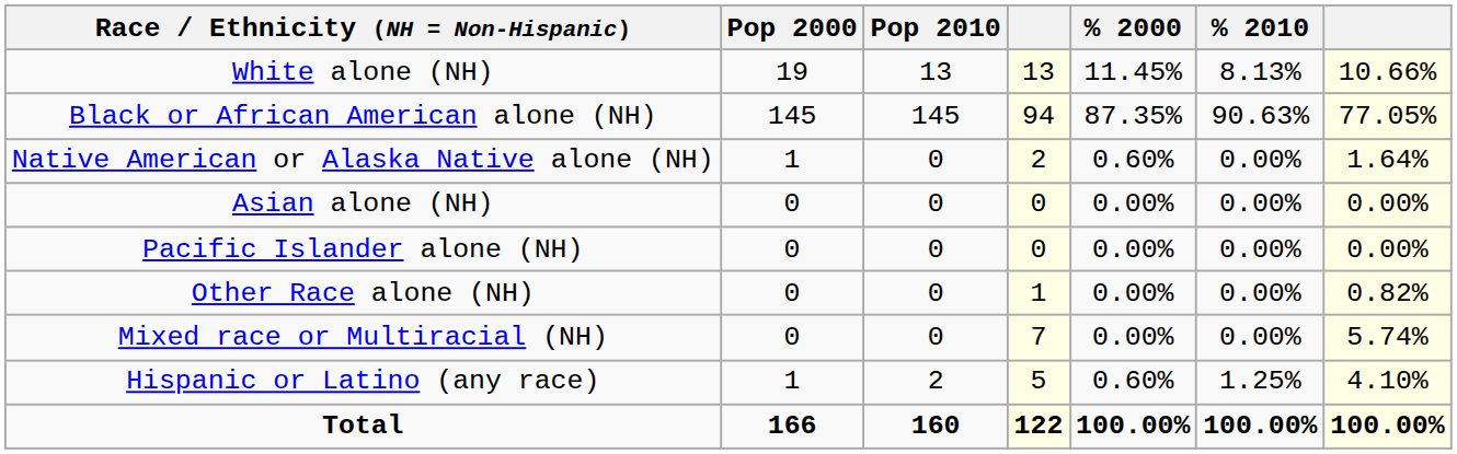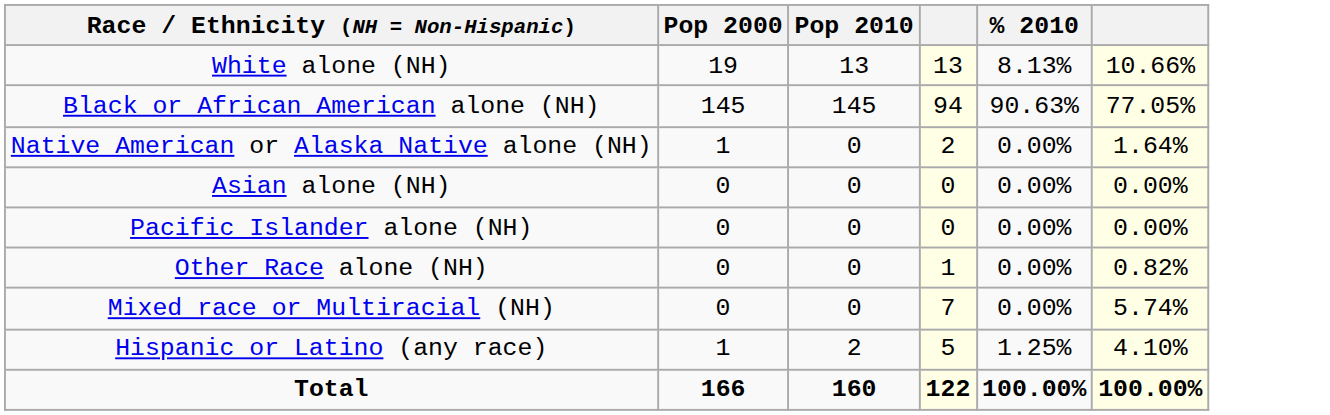- column: % 2000 | 11.45% | 87.35% | 0.60% | 0.00% | 0.00% | 0.00% | 0.00% | 0.60% | 100.00%
